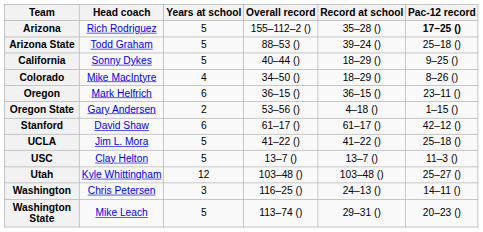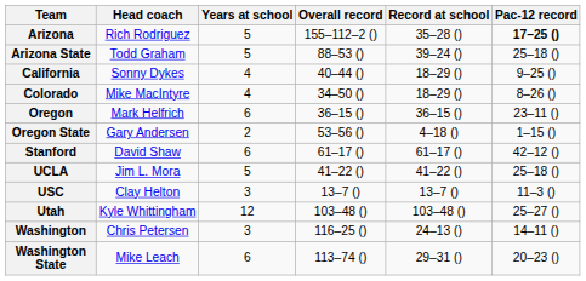California | Years at school: 5 -> 4
USC | Years at school: 5 -> 3
Washington State | Years at school: 5 -> 6
